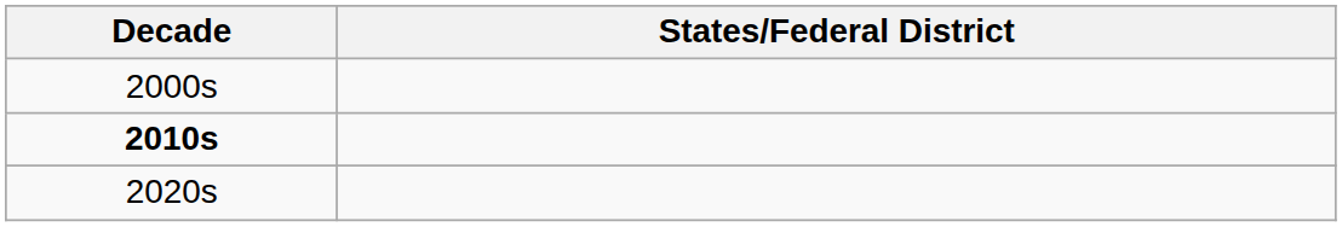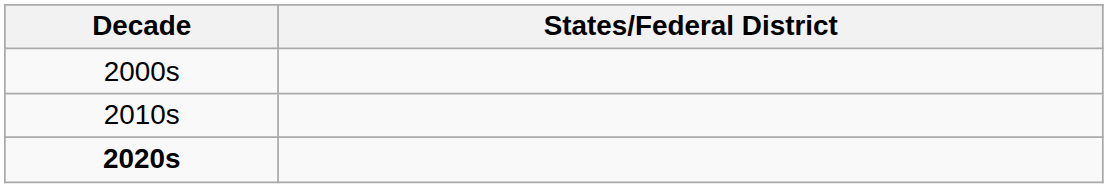2010s | Decade: bold -> normal
2020s | Decade: normal -> bold
